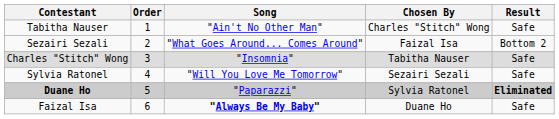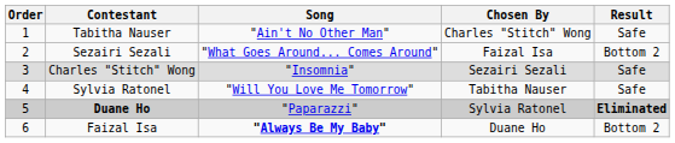columns swapped: Order <-> Contestant
row 4 | Chosen By: Tabitha Nauser -> Sezairi Sezali
row 5 | Chosen By: Sezairi Sezali -> Tabitha Nauser
row 7 | Result: Safe -> Bottom 2
